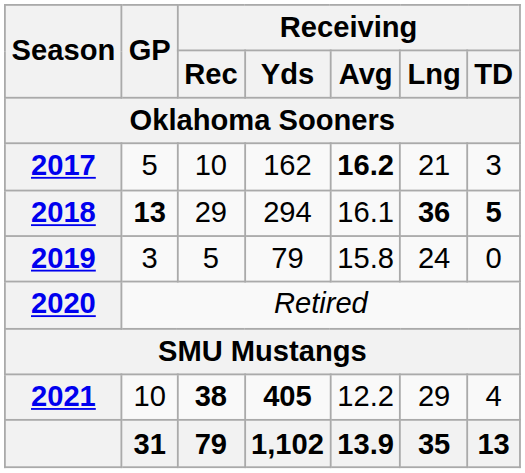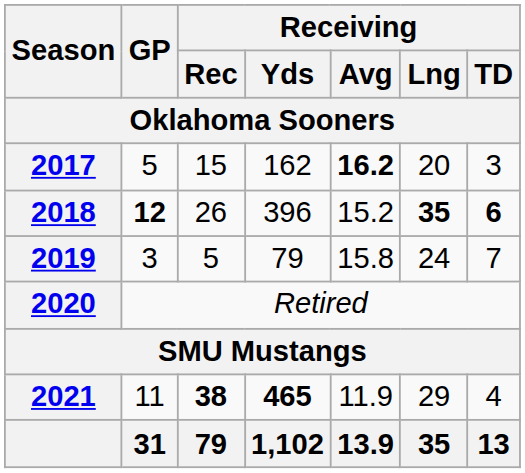2017 | Receiving / Rec / Oklahoma Sooners: 10 -> 15
2017 | Receiving / Lng / Oklahoma Sooners: 21 -> 20
2018 | GP / Oklahoma Sooners: 13 -> 12
2018 | Receiving / Rec / Oklahoma Sooners: 29 -> 26
2018 | Receiving / Yds / Oklahoma Sooners: 294 -> 396
2018 | Receiving / Avg / Oklahoma Sooners: 16.1 -> 15.2
2018 | Receiving / Lng / Oklahoma Sooners: 36 -> 35
2018 | Receiving / TD / Oklahoma Sooners: 5 -> 6
2019 | Receiving / TD / Oklahoma Sooners: 0 -> 7
2021 | GP / Oklahoma Sooners: 10 -> 11
2021 | Receiving / Yds / Oklahoma Sooners: 405 -> 465
2021 | Receiving / Avg / Oklahoma Sooners: 12.2 -> 11.9
